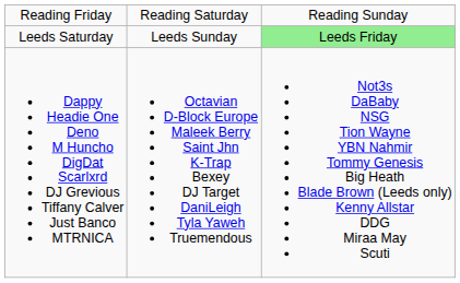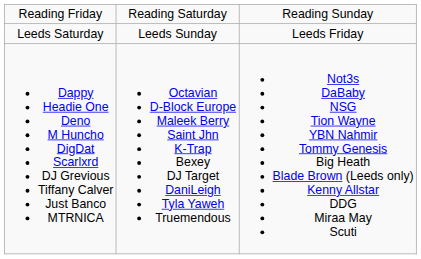Leeds Saturday | column 3: lightgreen background -> no background
